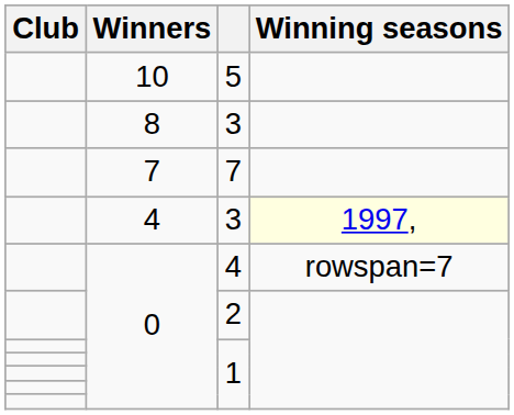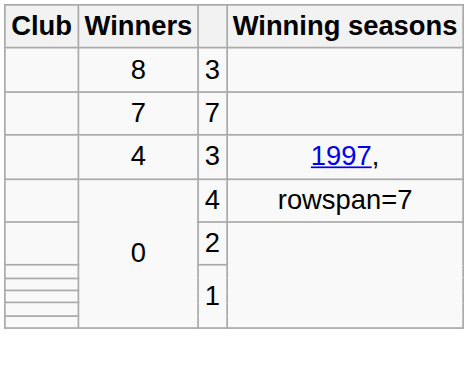- row: 10 | 5
4 / 3 | Winning seasons: lightyellow background -> no background
